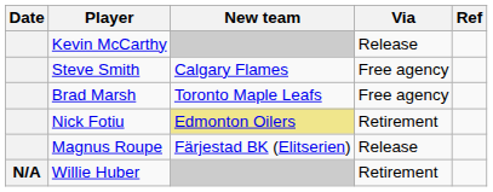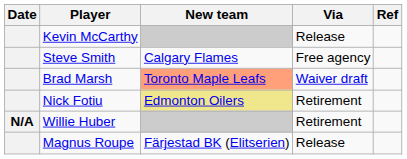Brad Marsh | New team: no background -> lightsalmon background
Brad Marsh | Via: Free agency -> Waiver draft
rows swapped: Magnus Roupe <-> Willie Huber
